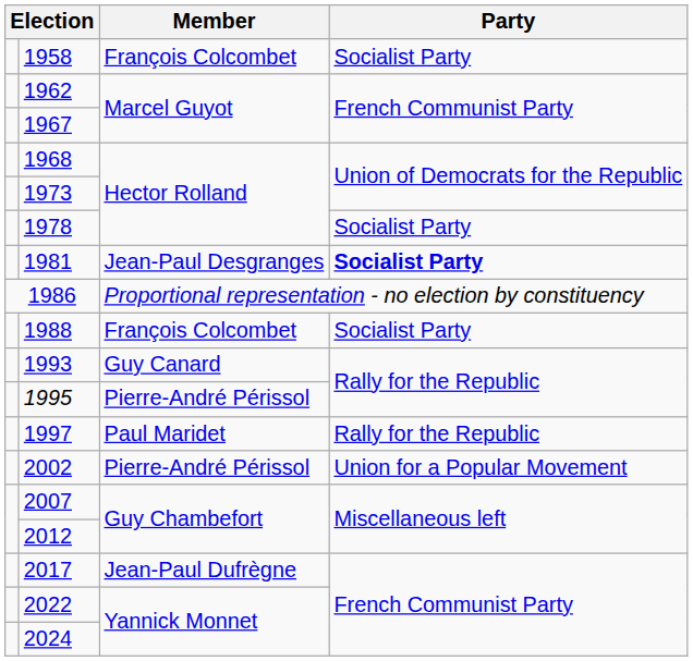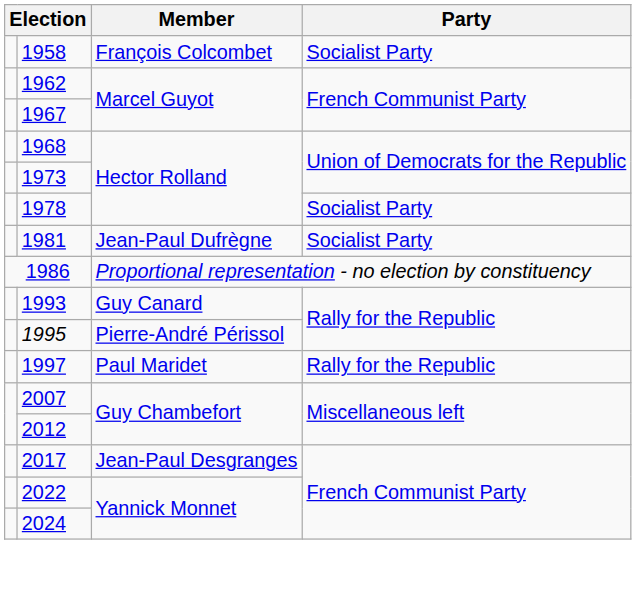1981 | Member: Jean-Paul Desgranges -> Jean-Paul Dufrègne
1981 | Party: bold -> normal
- row: 1988 | François Colcombet | Socialist Party
- row: 2002 | Pierre-André Périssol | Union for a Popular Movement
2017 | Member: Jean-Paul Dufrègne -> Jean-Paul Desgranges
